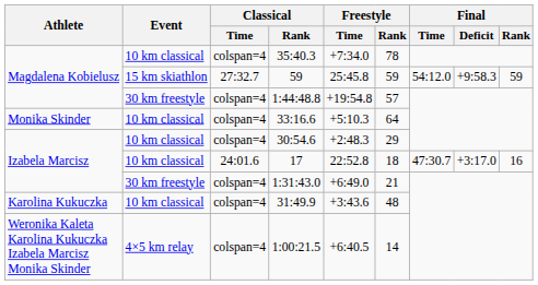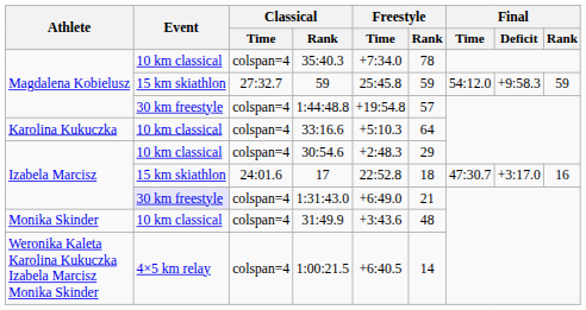33:16.6 | Athlete: Monika Skinder -> Karolina Kukuczka
17 | Event: 10 km classical -> 15 km skiathlon
1:31:43.0 | Event: no background -> lavender background
31:49.9 | Athlete: Karolina Kukuczka -> Monika Skinder
